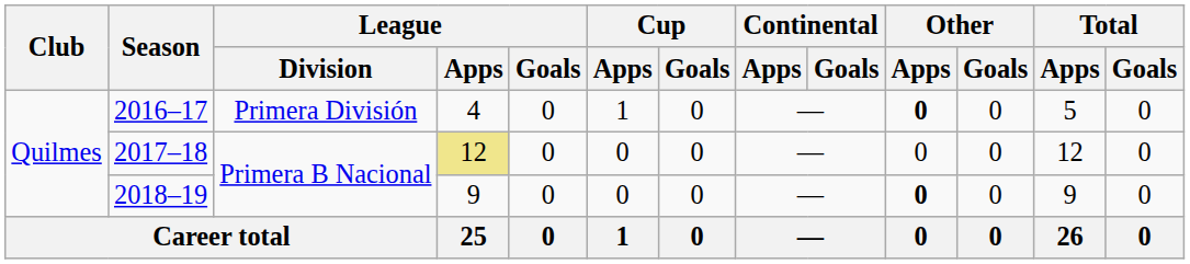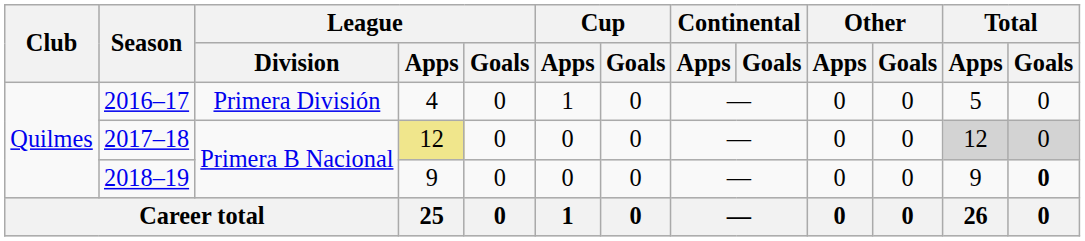2016–17 | Other / Apps: bold -> normal
2017–18 | Total / Apps: no background -> lightgrey background
2017–18 | Total / Goals: no background -> lightgrey background
2018–19 | Other / Apps: bold -> normal
2018–19 | Total / Goals: normal -> bold
